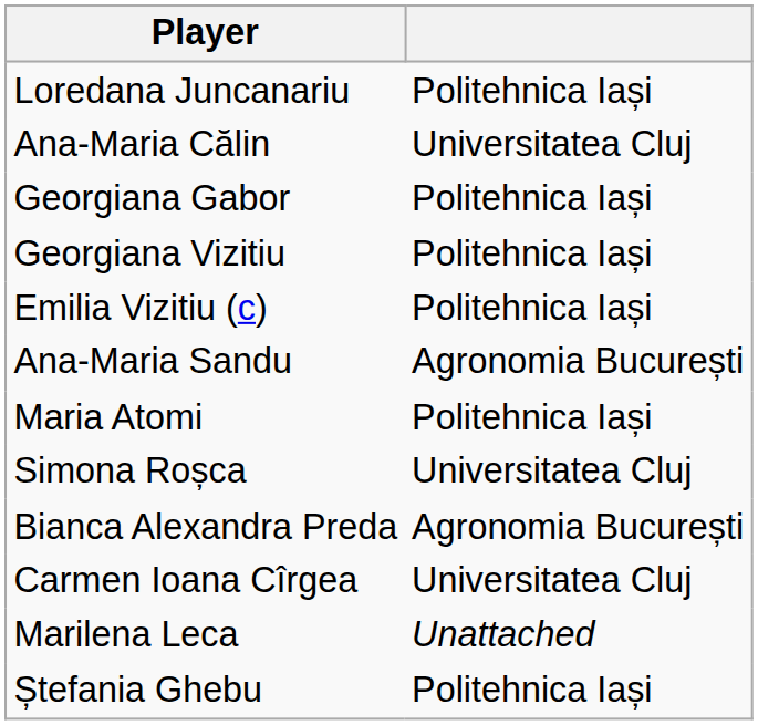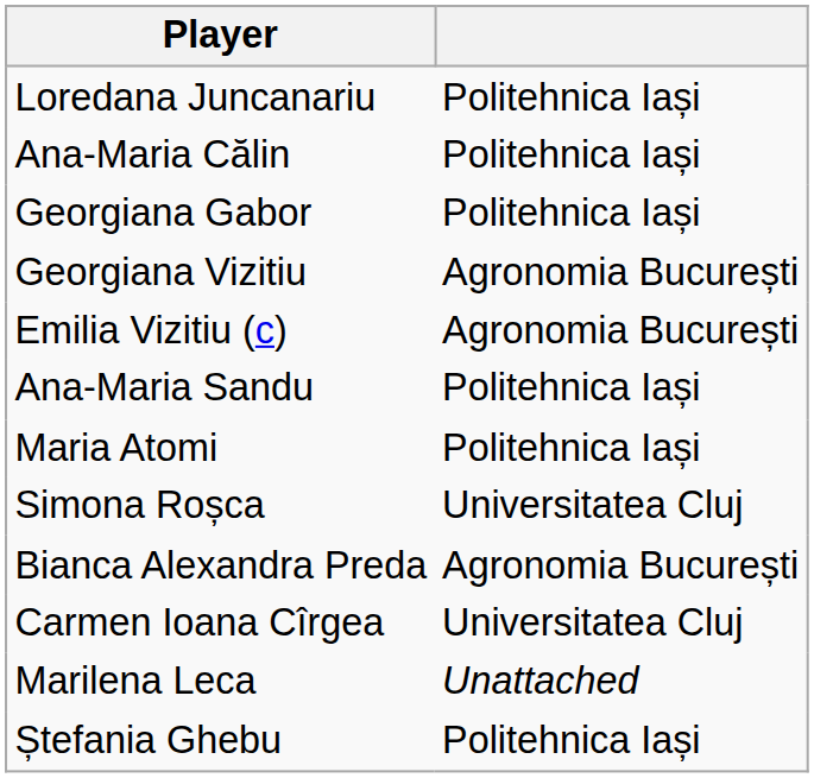Ana-Maria Călin | column 2: Universitatea Cluj -> Politehnica Iași
Georgiana Vizitiu | column 2: Politehnica Iași -> Agronomia București
Emilia Vizitiu (c) | column 2: Politehnica Iași -> Agronomia București
Ana-Maria Sandu | column 2: Agronomia București -> Politehnica Iași
